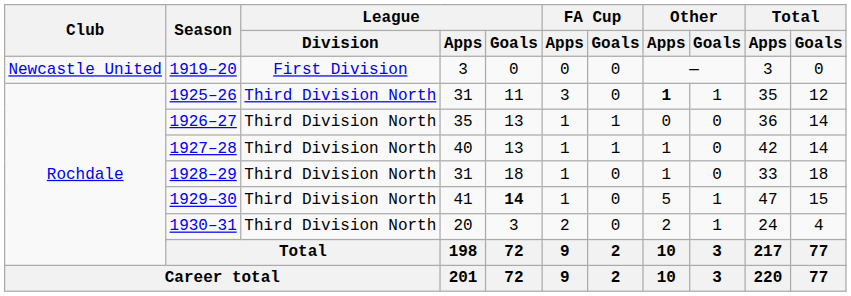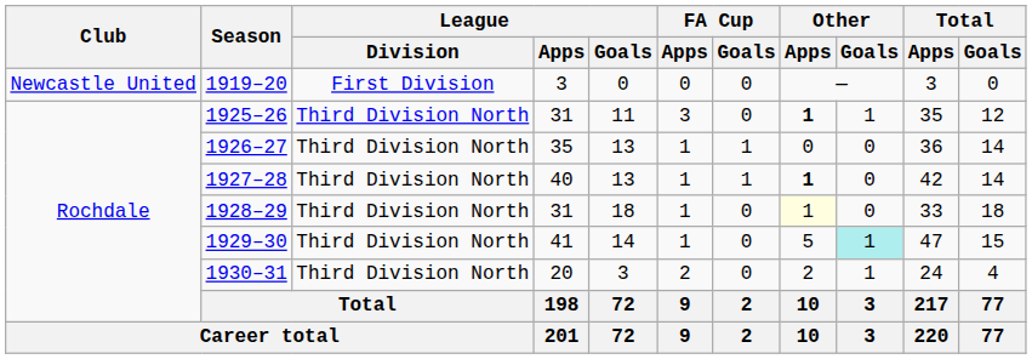1927–28 | Other / Apps: normal -> bold
1928–29 | Other / Apps: no background -> lightyellow background
1929–30 | League / Goals: bold -> normal
1929–30 | Other / Goals: no background -> paleturquoise background
